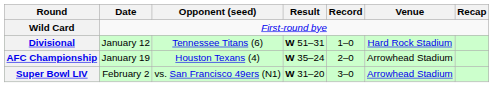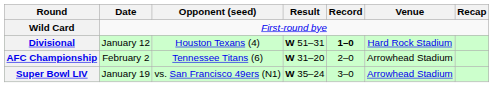Divisional | Opponent (seed): Tennessee Titans (6) -> Houston Texans (4)
Divisional | Record: normal -> bold
AFC Championship | Date: January 19 -> February 2
AFC Championship | Opponent (seed): Houston Texans (4) -> Tennessee Titans (6)
AFC Championship | Result: W 35–24 -> W 31–20
Super Bowl LIV | Date: February 2 -> January 19
Super Bowl LIV | Result: W 31–20 -> W 35–24
